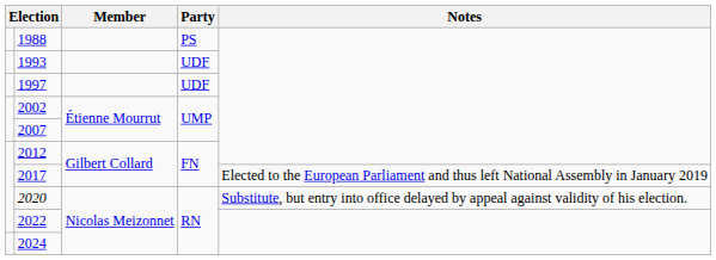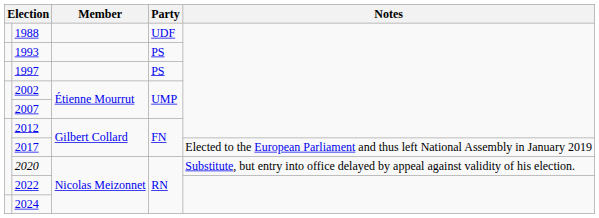1988 | Party: PS -> UDF
1993 | Party: UDF -> PS
1997 | Party: UDF -> PS
